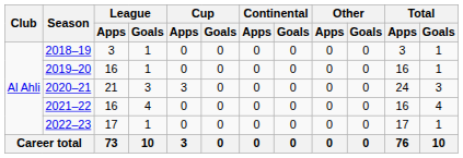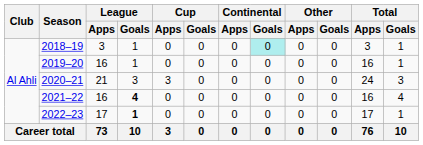2018–19 | Continental / Goals: no background -> paleturquoise background
2021–22 | League / Goals: normal -> bold
2022–23 | League / Goals: normal -> bold
